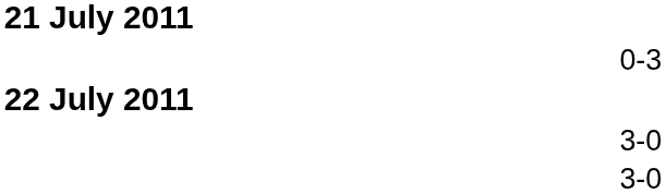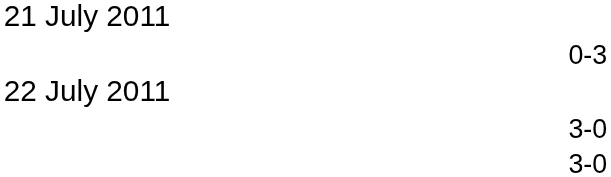21 July 2011 | column 1: bold -> normal
22 July 2011 | column 1: bold -> normal
